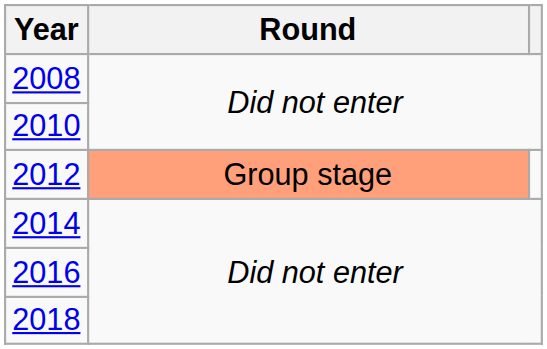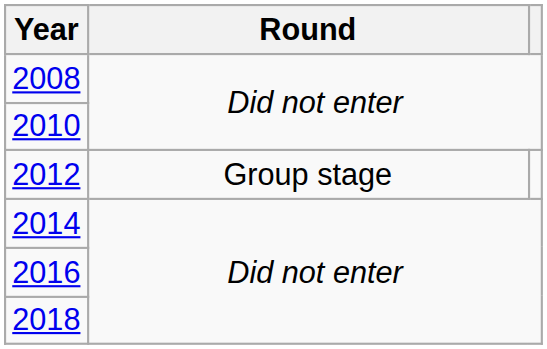2012 | Round: lightsalmon background -> no background
